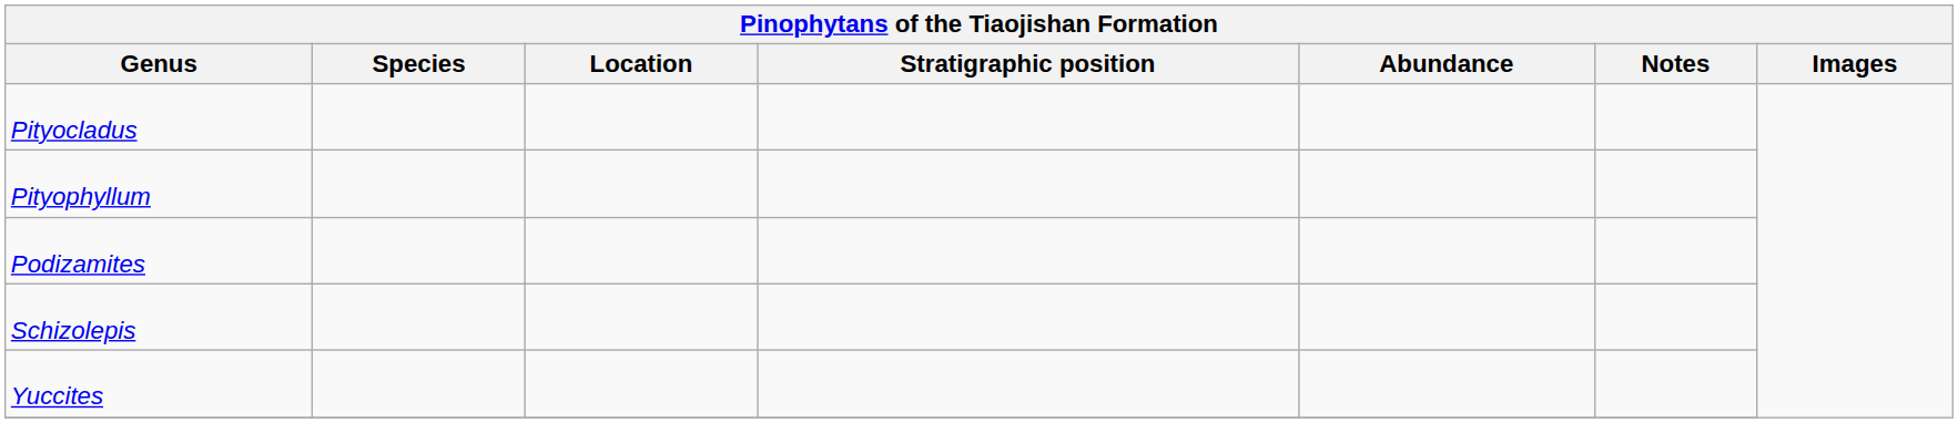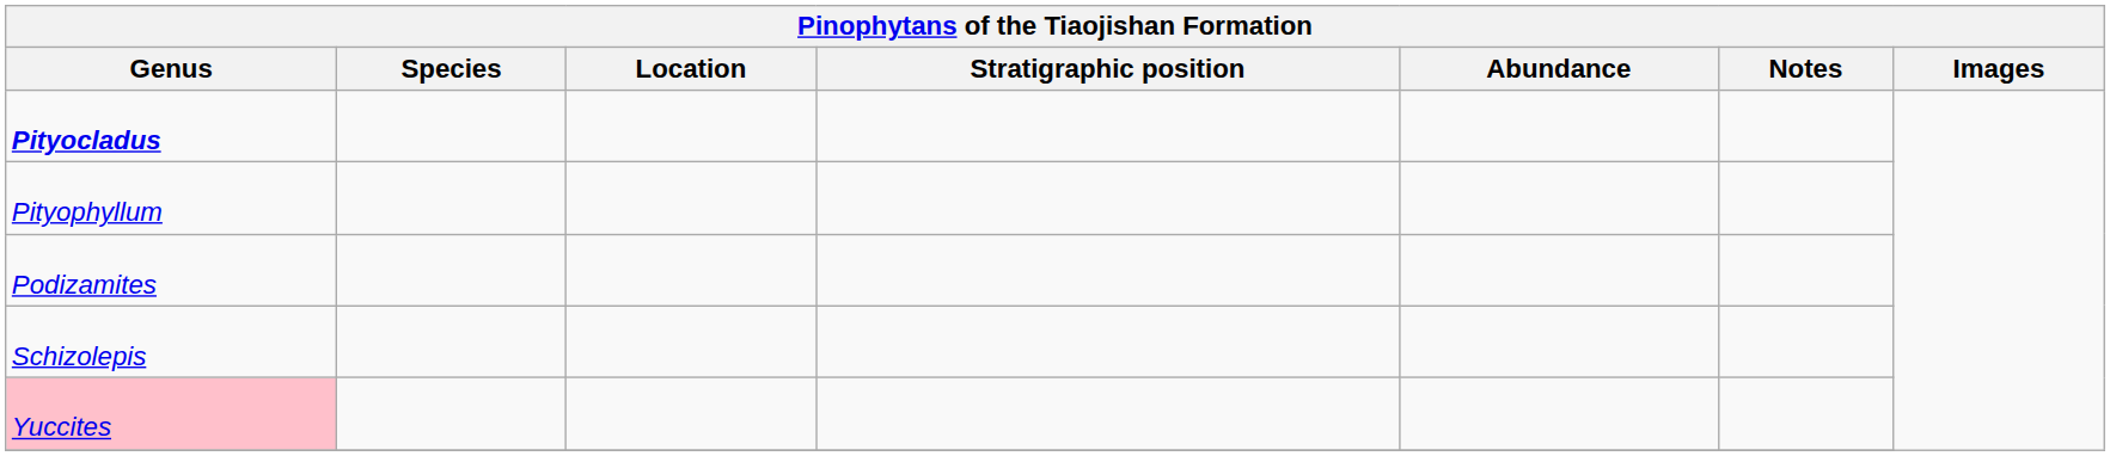Pityocladus | Genus: normal -> bold
Yuccites | Genus: no background -> pink background
